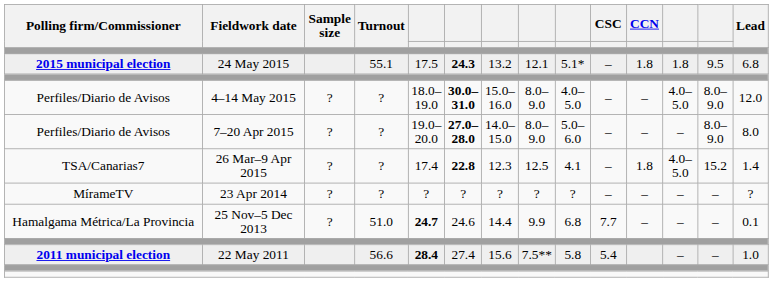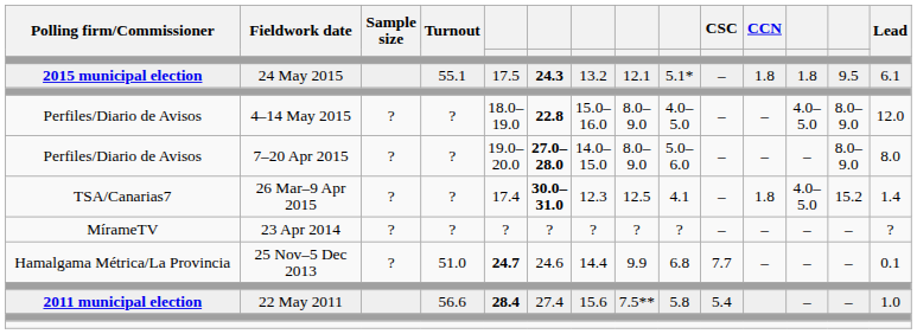24 May 2015 | Lead: 6.8 -> 6.1
4–14 May 2015 | column 6: 30.0– 31.0 -> 22.8
26 Mar–9 Apr 2015 | column 6: 22.8 -> 30.0– 31.0
